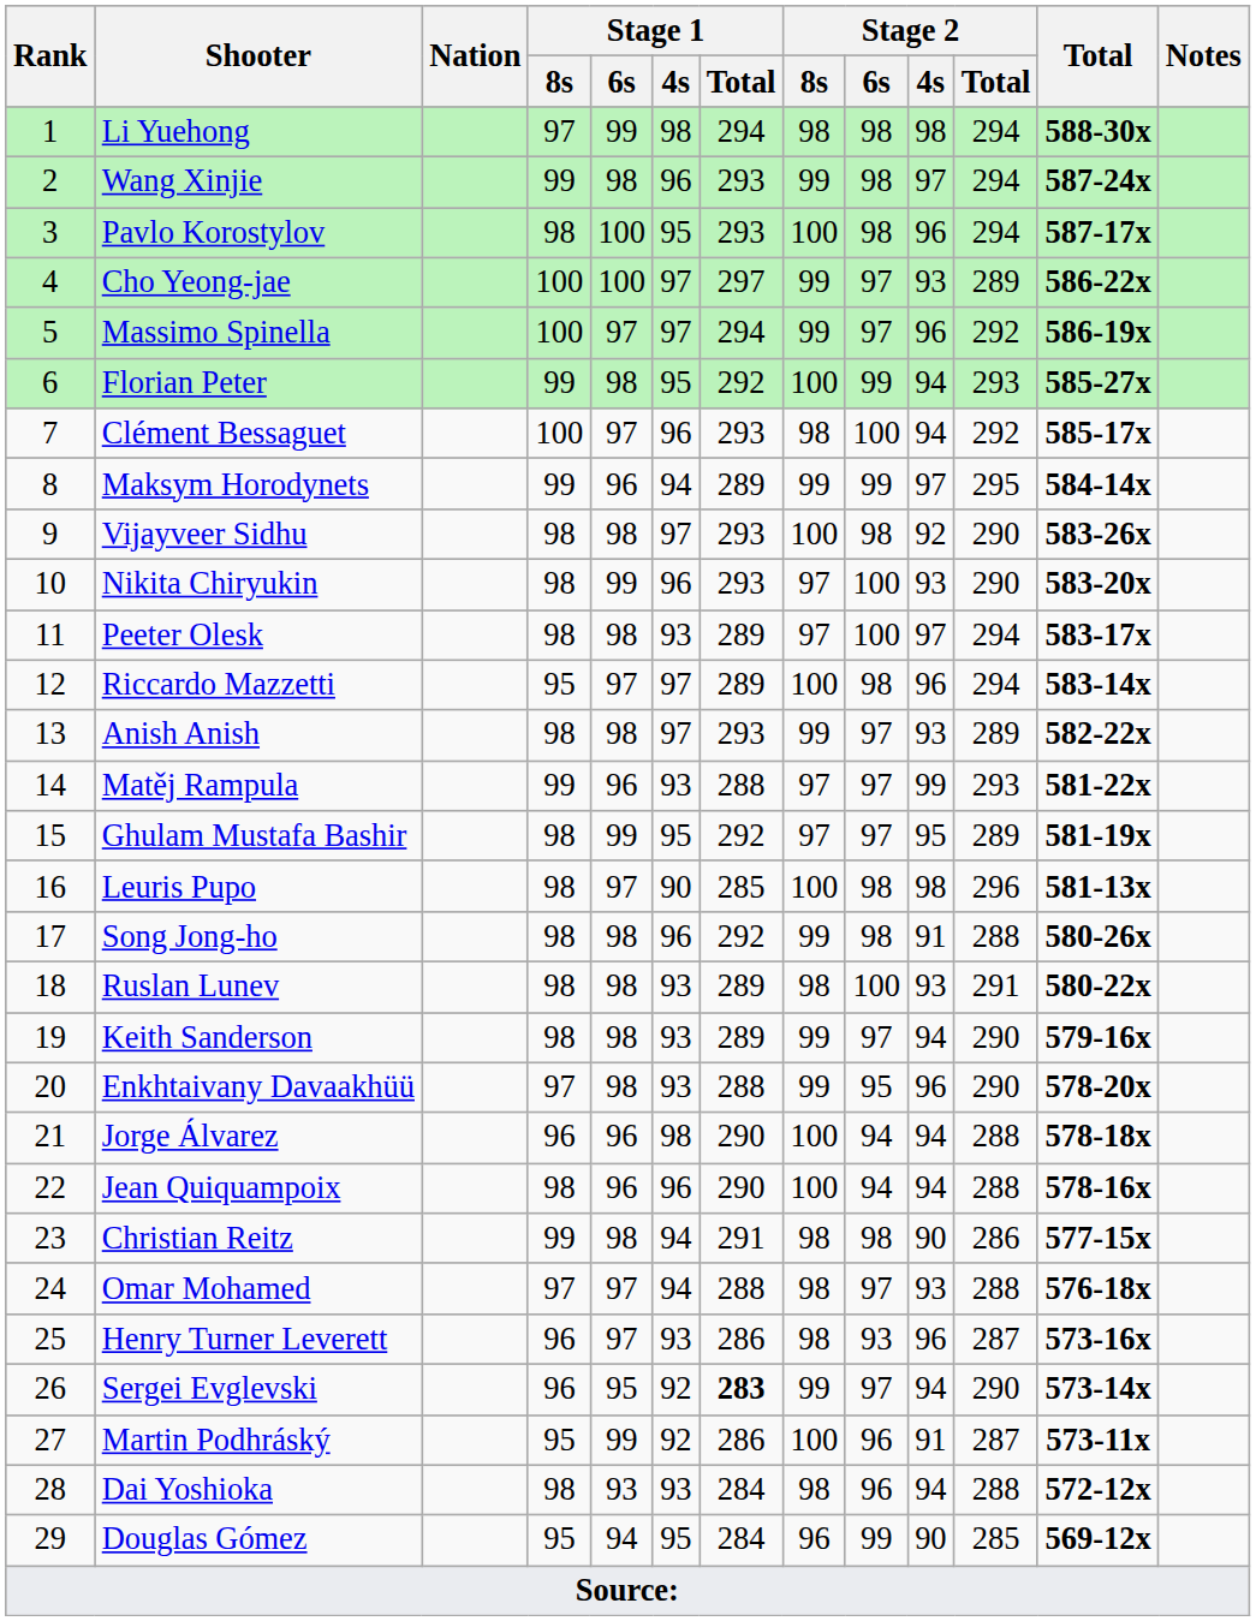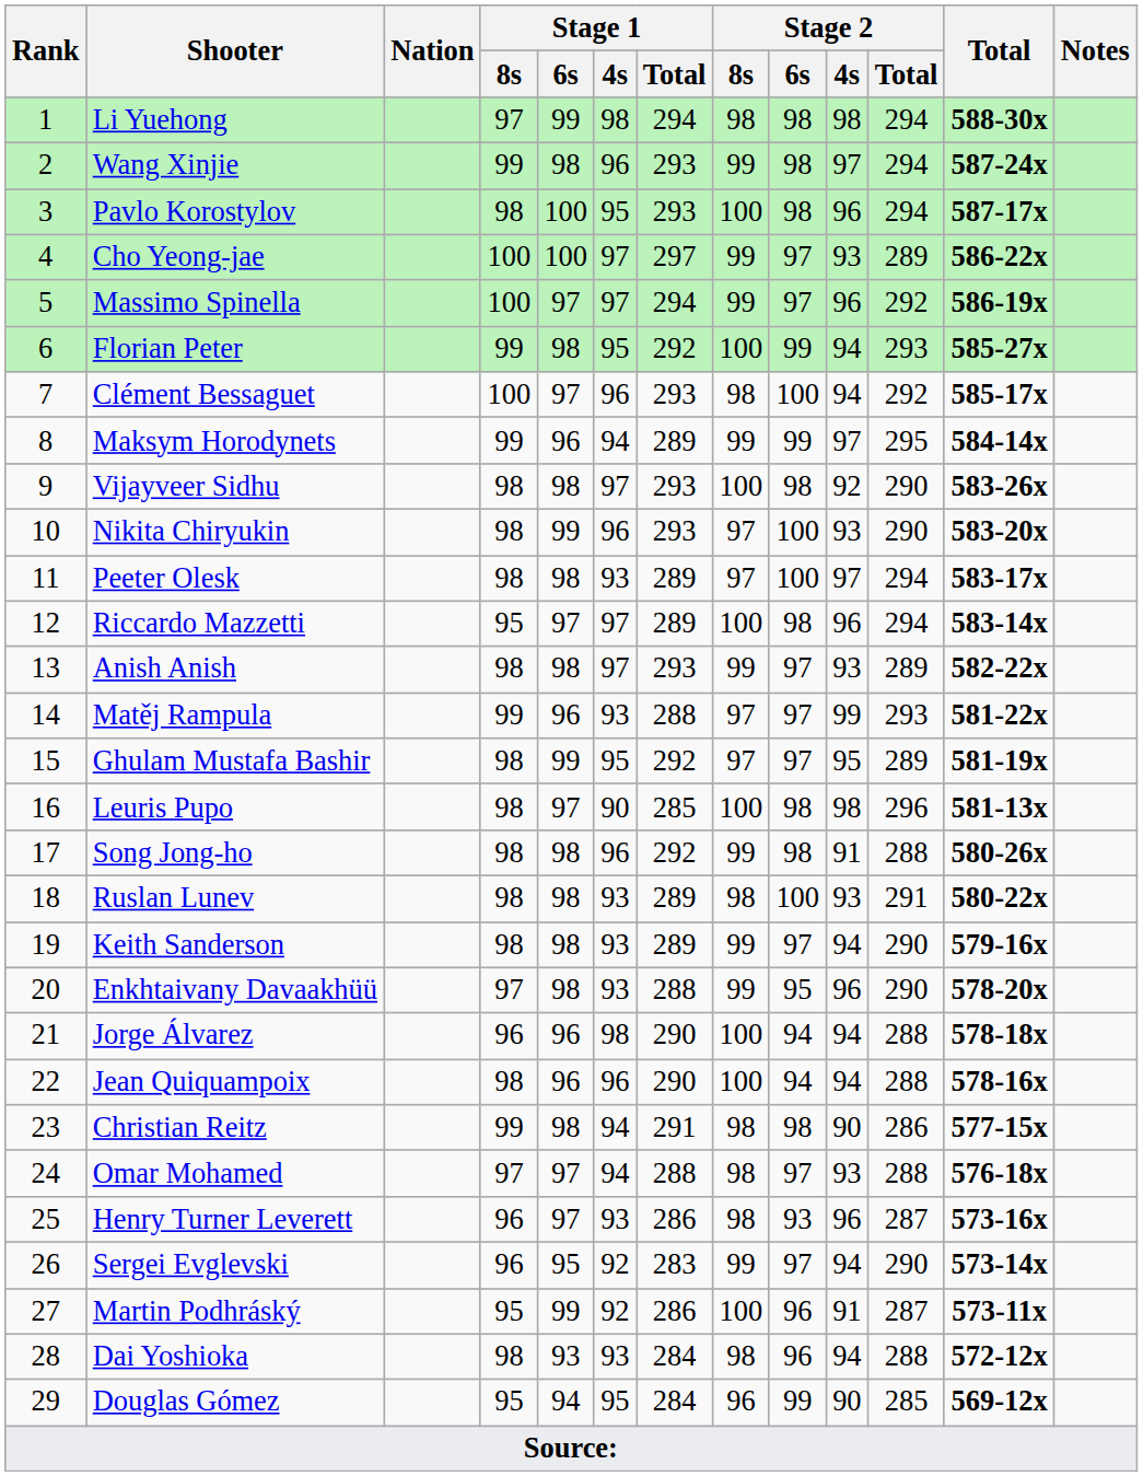Sergei Evglevski | Stage 1 / Total: bold -> normal
